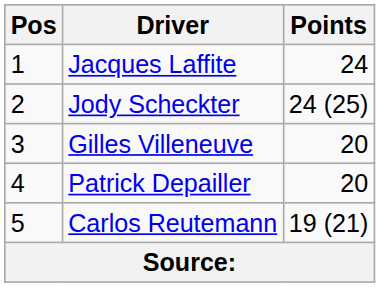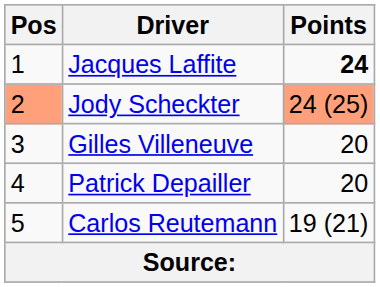Jacques Laffite | Points: normal -> bold
Jody Scheckter | Pos: no background -> lightsalmon background
Jody Scheckter | Points: no background -> lightsalmon background
